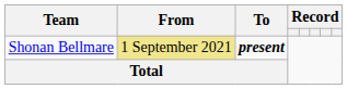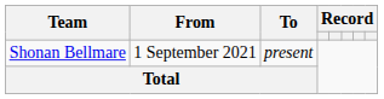Shonan Bellmare | From: khaki background -> no background
Shonan Bellmare | To: bold -> normal
